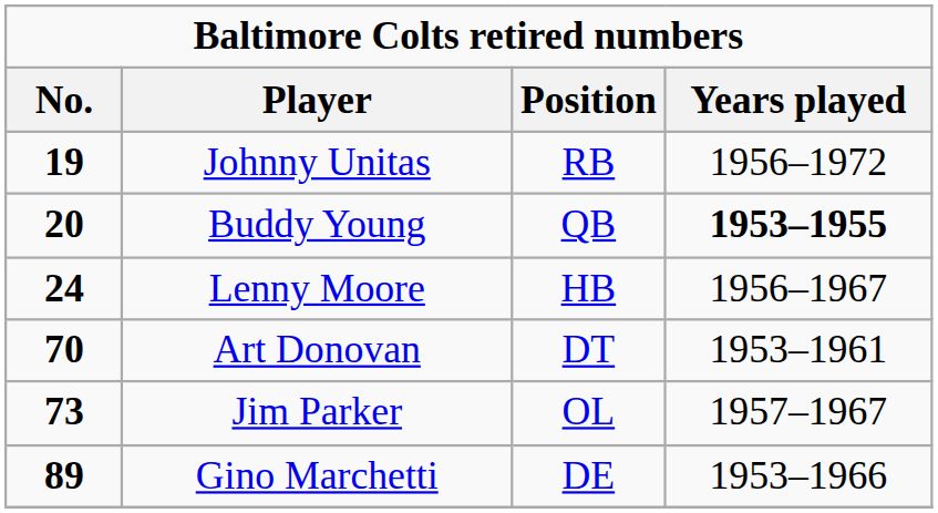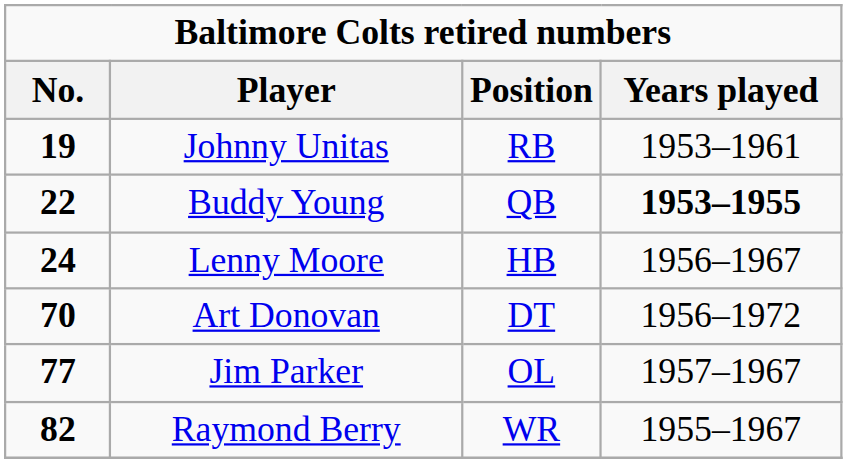Johnny Unitas | Years played: 1956–1972 -> 1953–1961
Buddy Young | No.: 20 -> 22
Art Donovan | Years played: 1953–1961 -> 1956–1972
Jim Parker | No.: 73 -> 77
+ row: 82 | Raymond Berry | WR | 1955–1967
- row: 89 | Gino Marchetti | DE | 1953–1966
